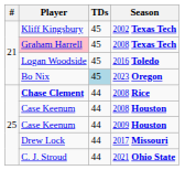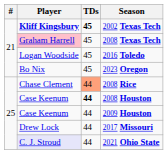2002 Texas Tech | Player: normal -> bold
2002 Texas Tech | TDs: normal -> bold
2023 Oregon | TDs: lightblue background -> no background
2008 Rice | Player: bold -> normal
2008 Rice | TDs: no background -> lightsalmon background
2008 Houston | TDs: normal -> bold
2021 Ohio State | Player: no background -> lavender background
